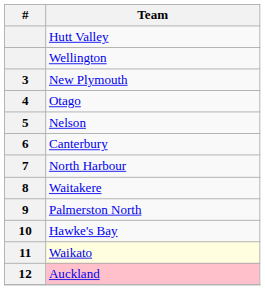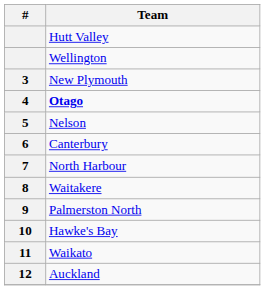Otago | Team: normal -> bold
Waikato | Team: lightyellow background -> no background
Auckland | Team: pink background -> no background
